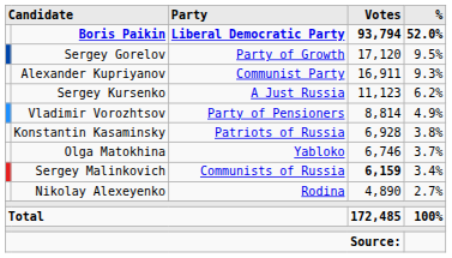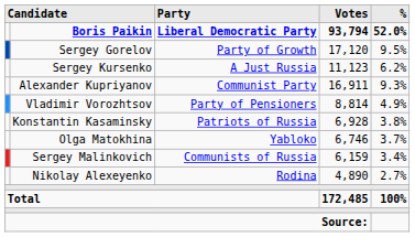rows swapped: Alexander Kupriyanov <-> Sergey Kursenko
Sergey Malinkovich | Votes: bold -> normal
